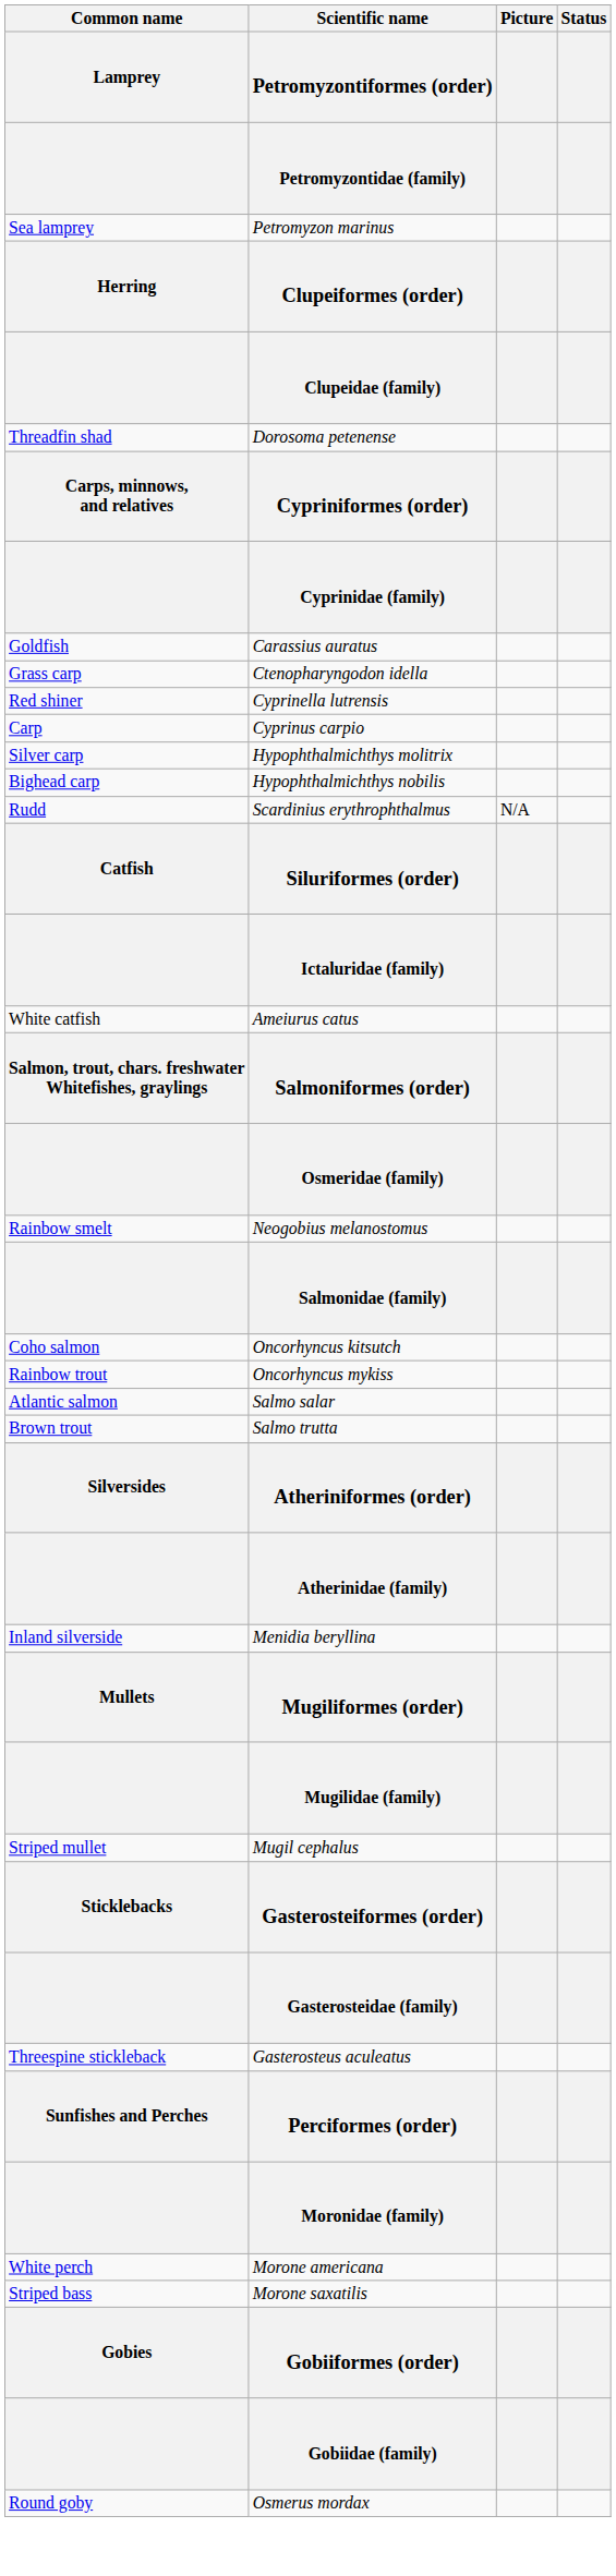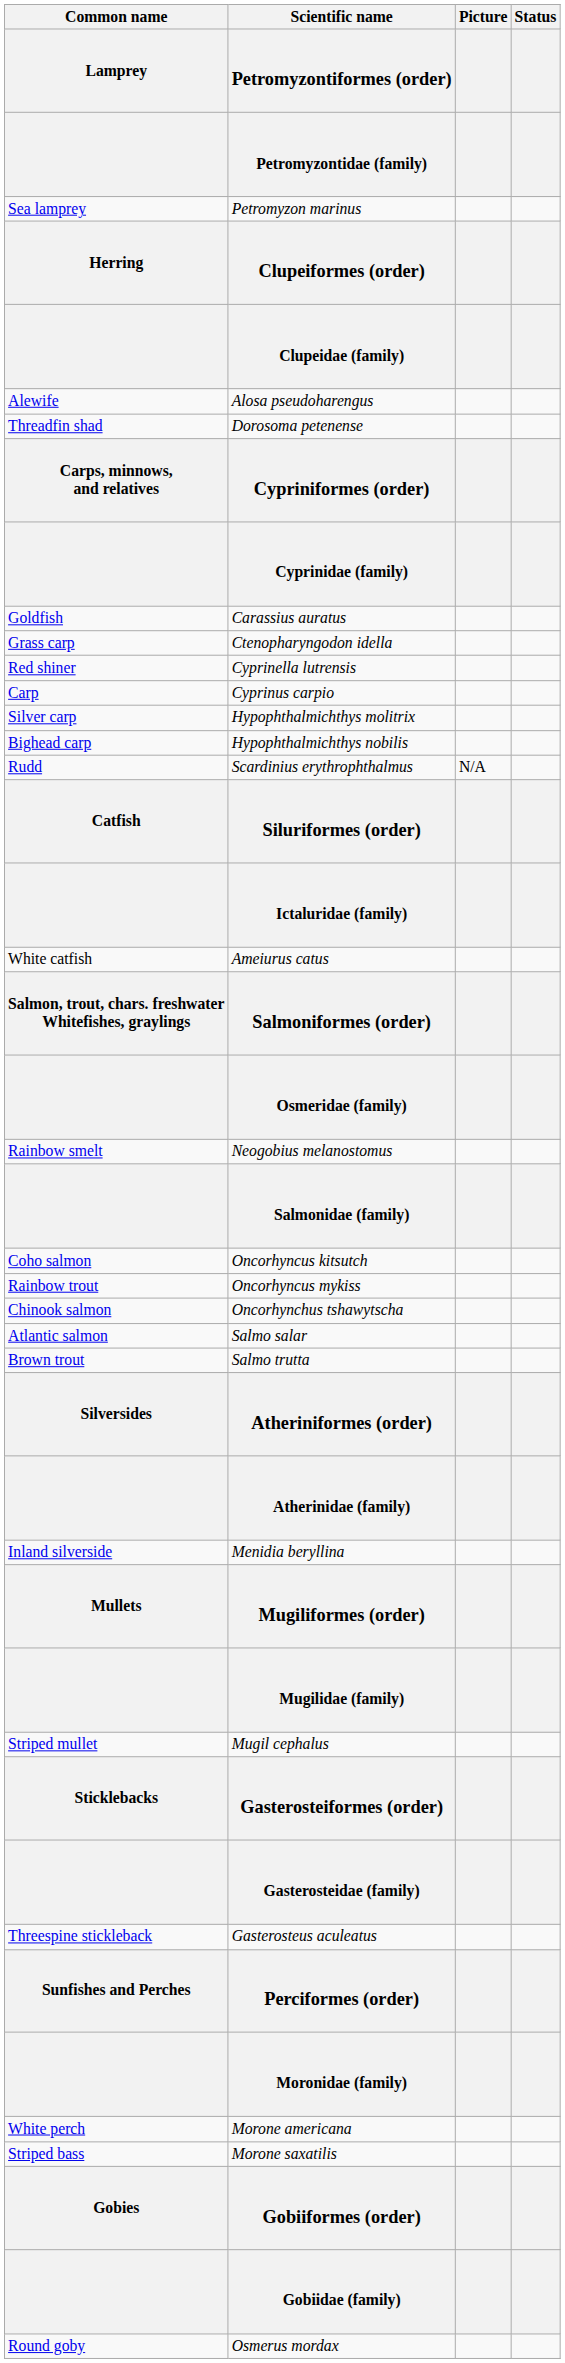+ row: Alewife | Alosa pseudoharengus
+ row: Chinook salmon | Oncorhynchus tshawytscha
